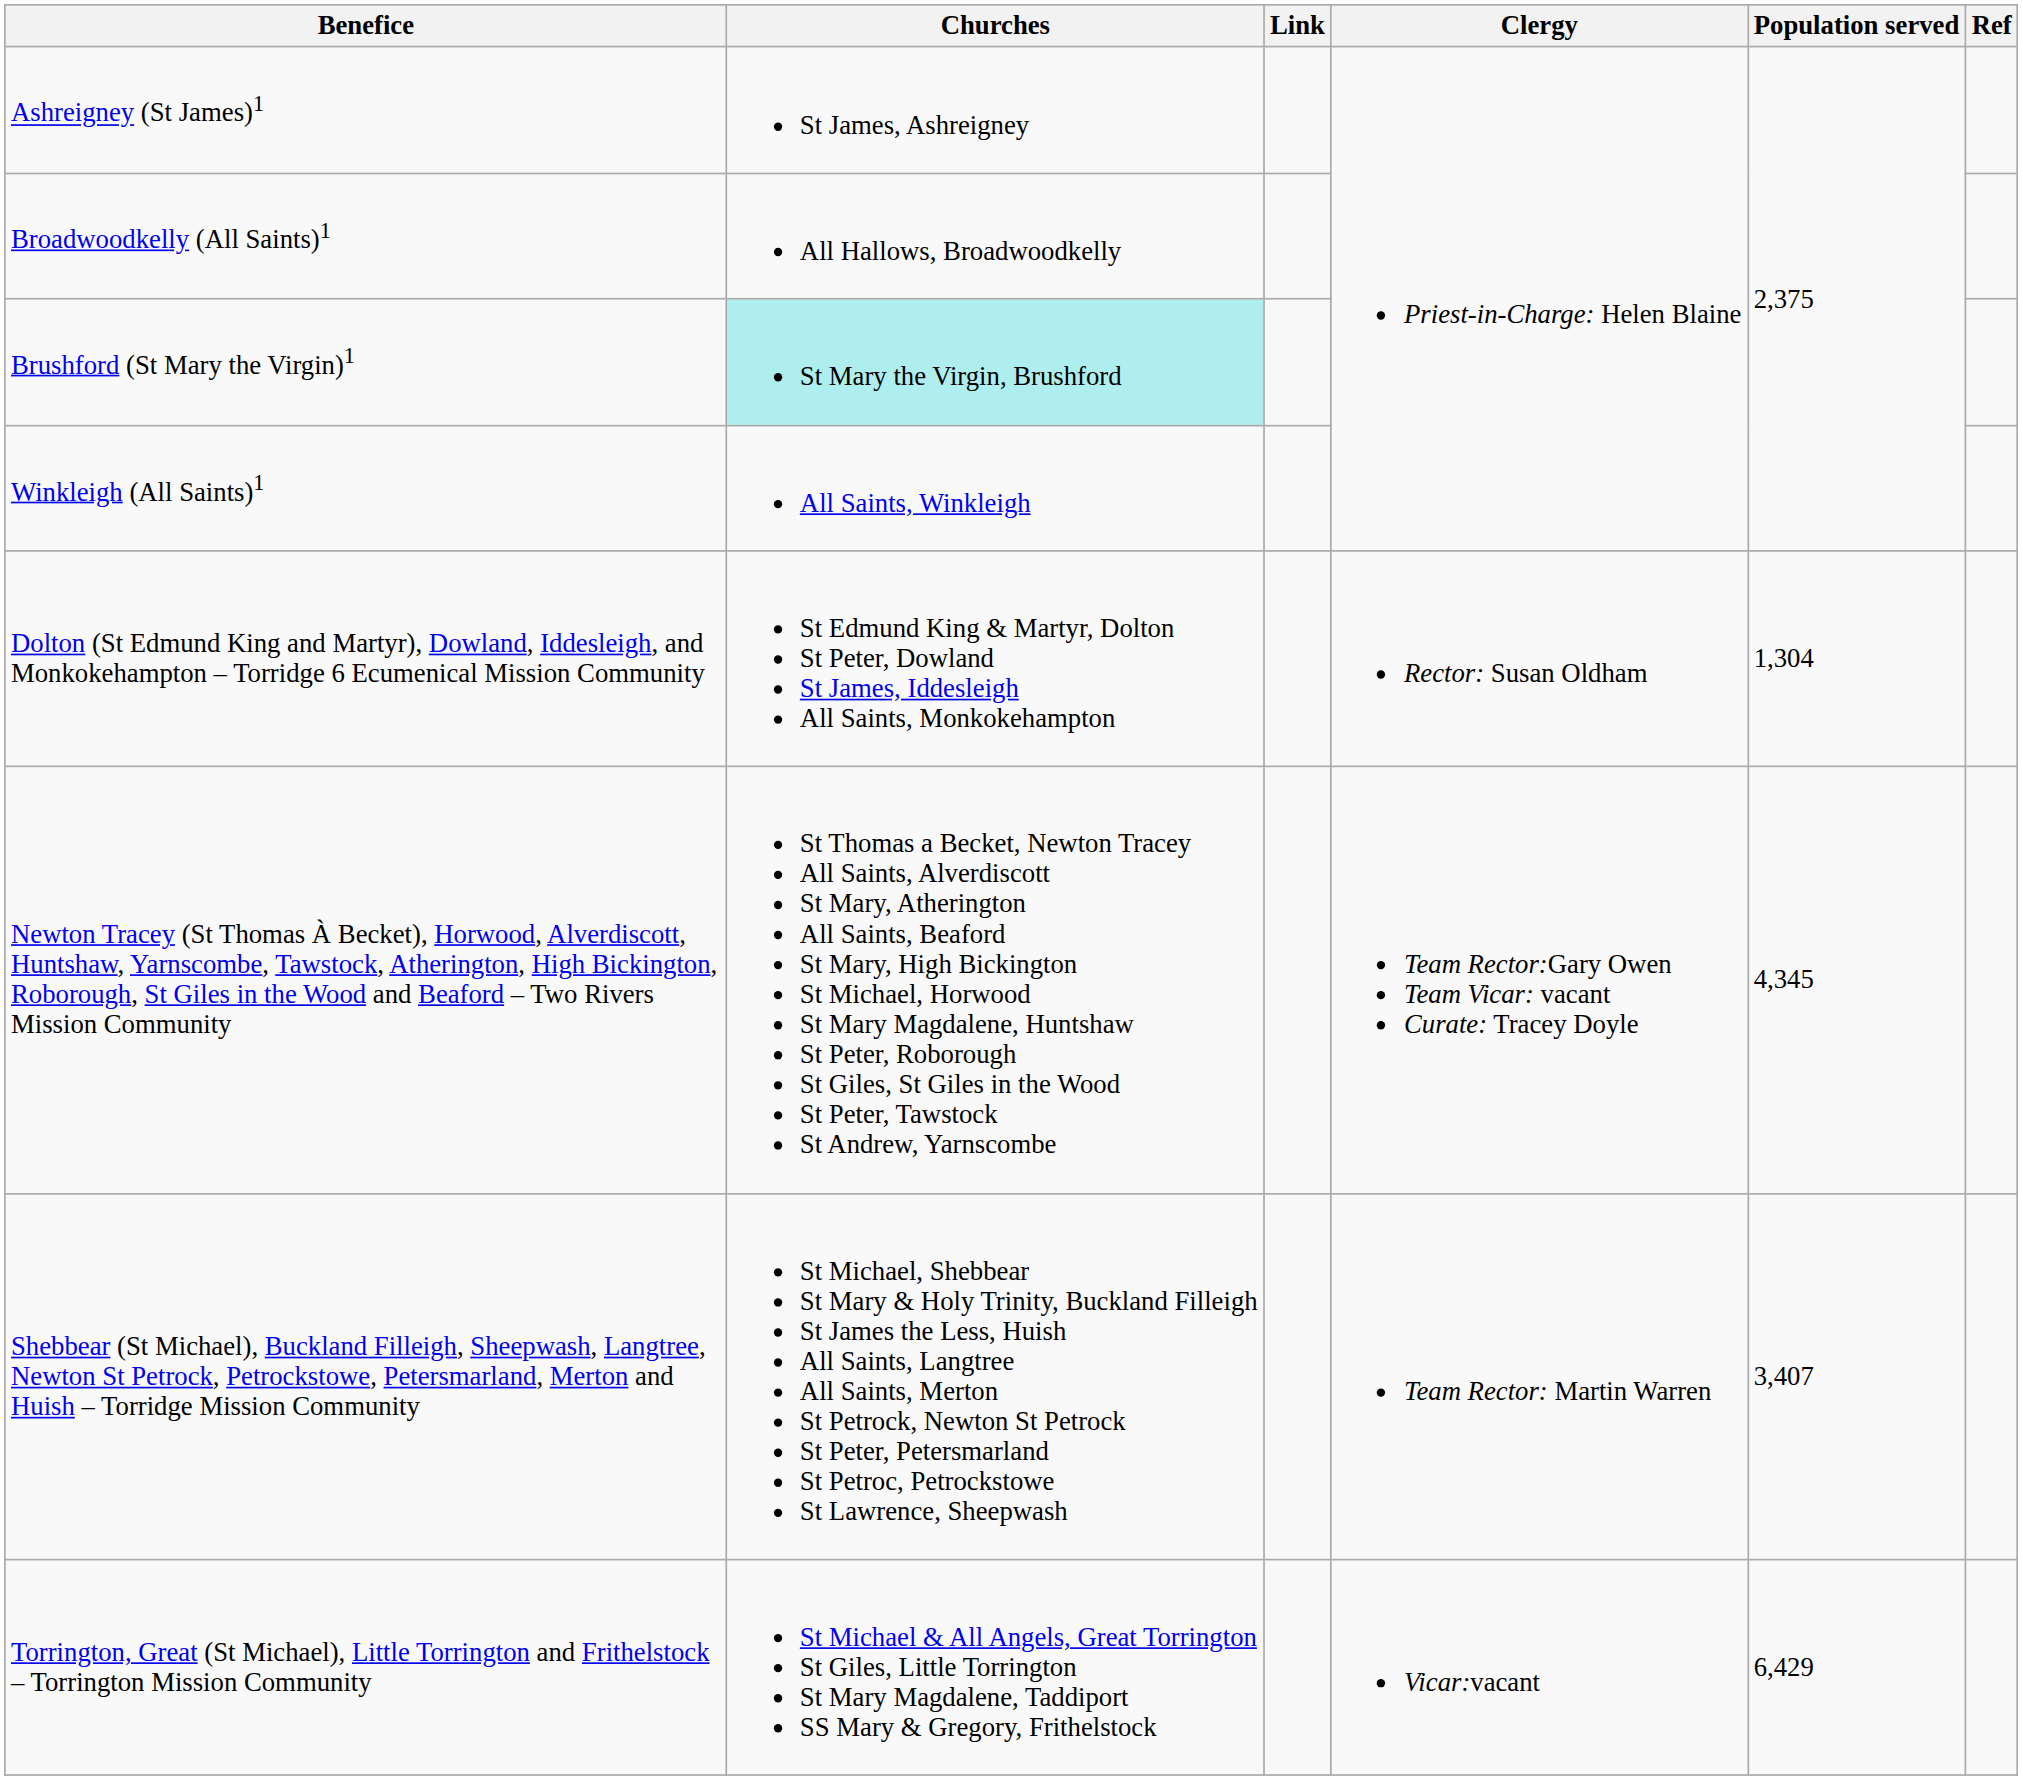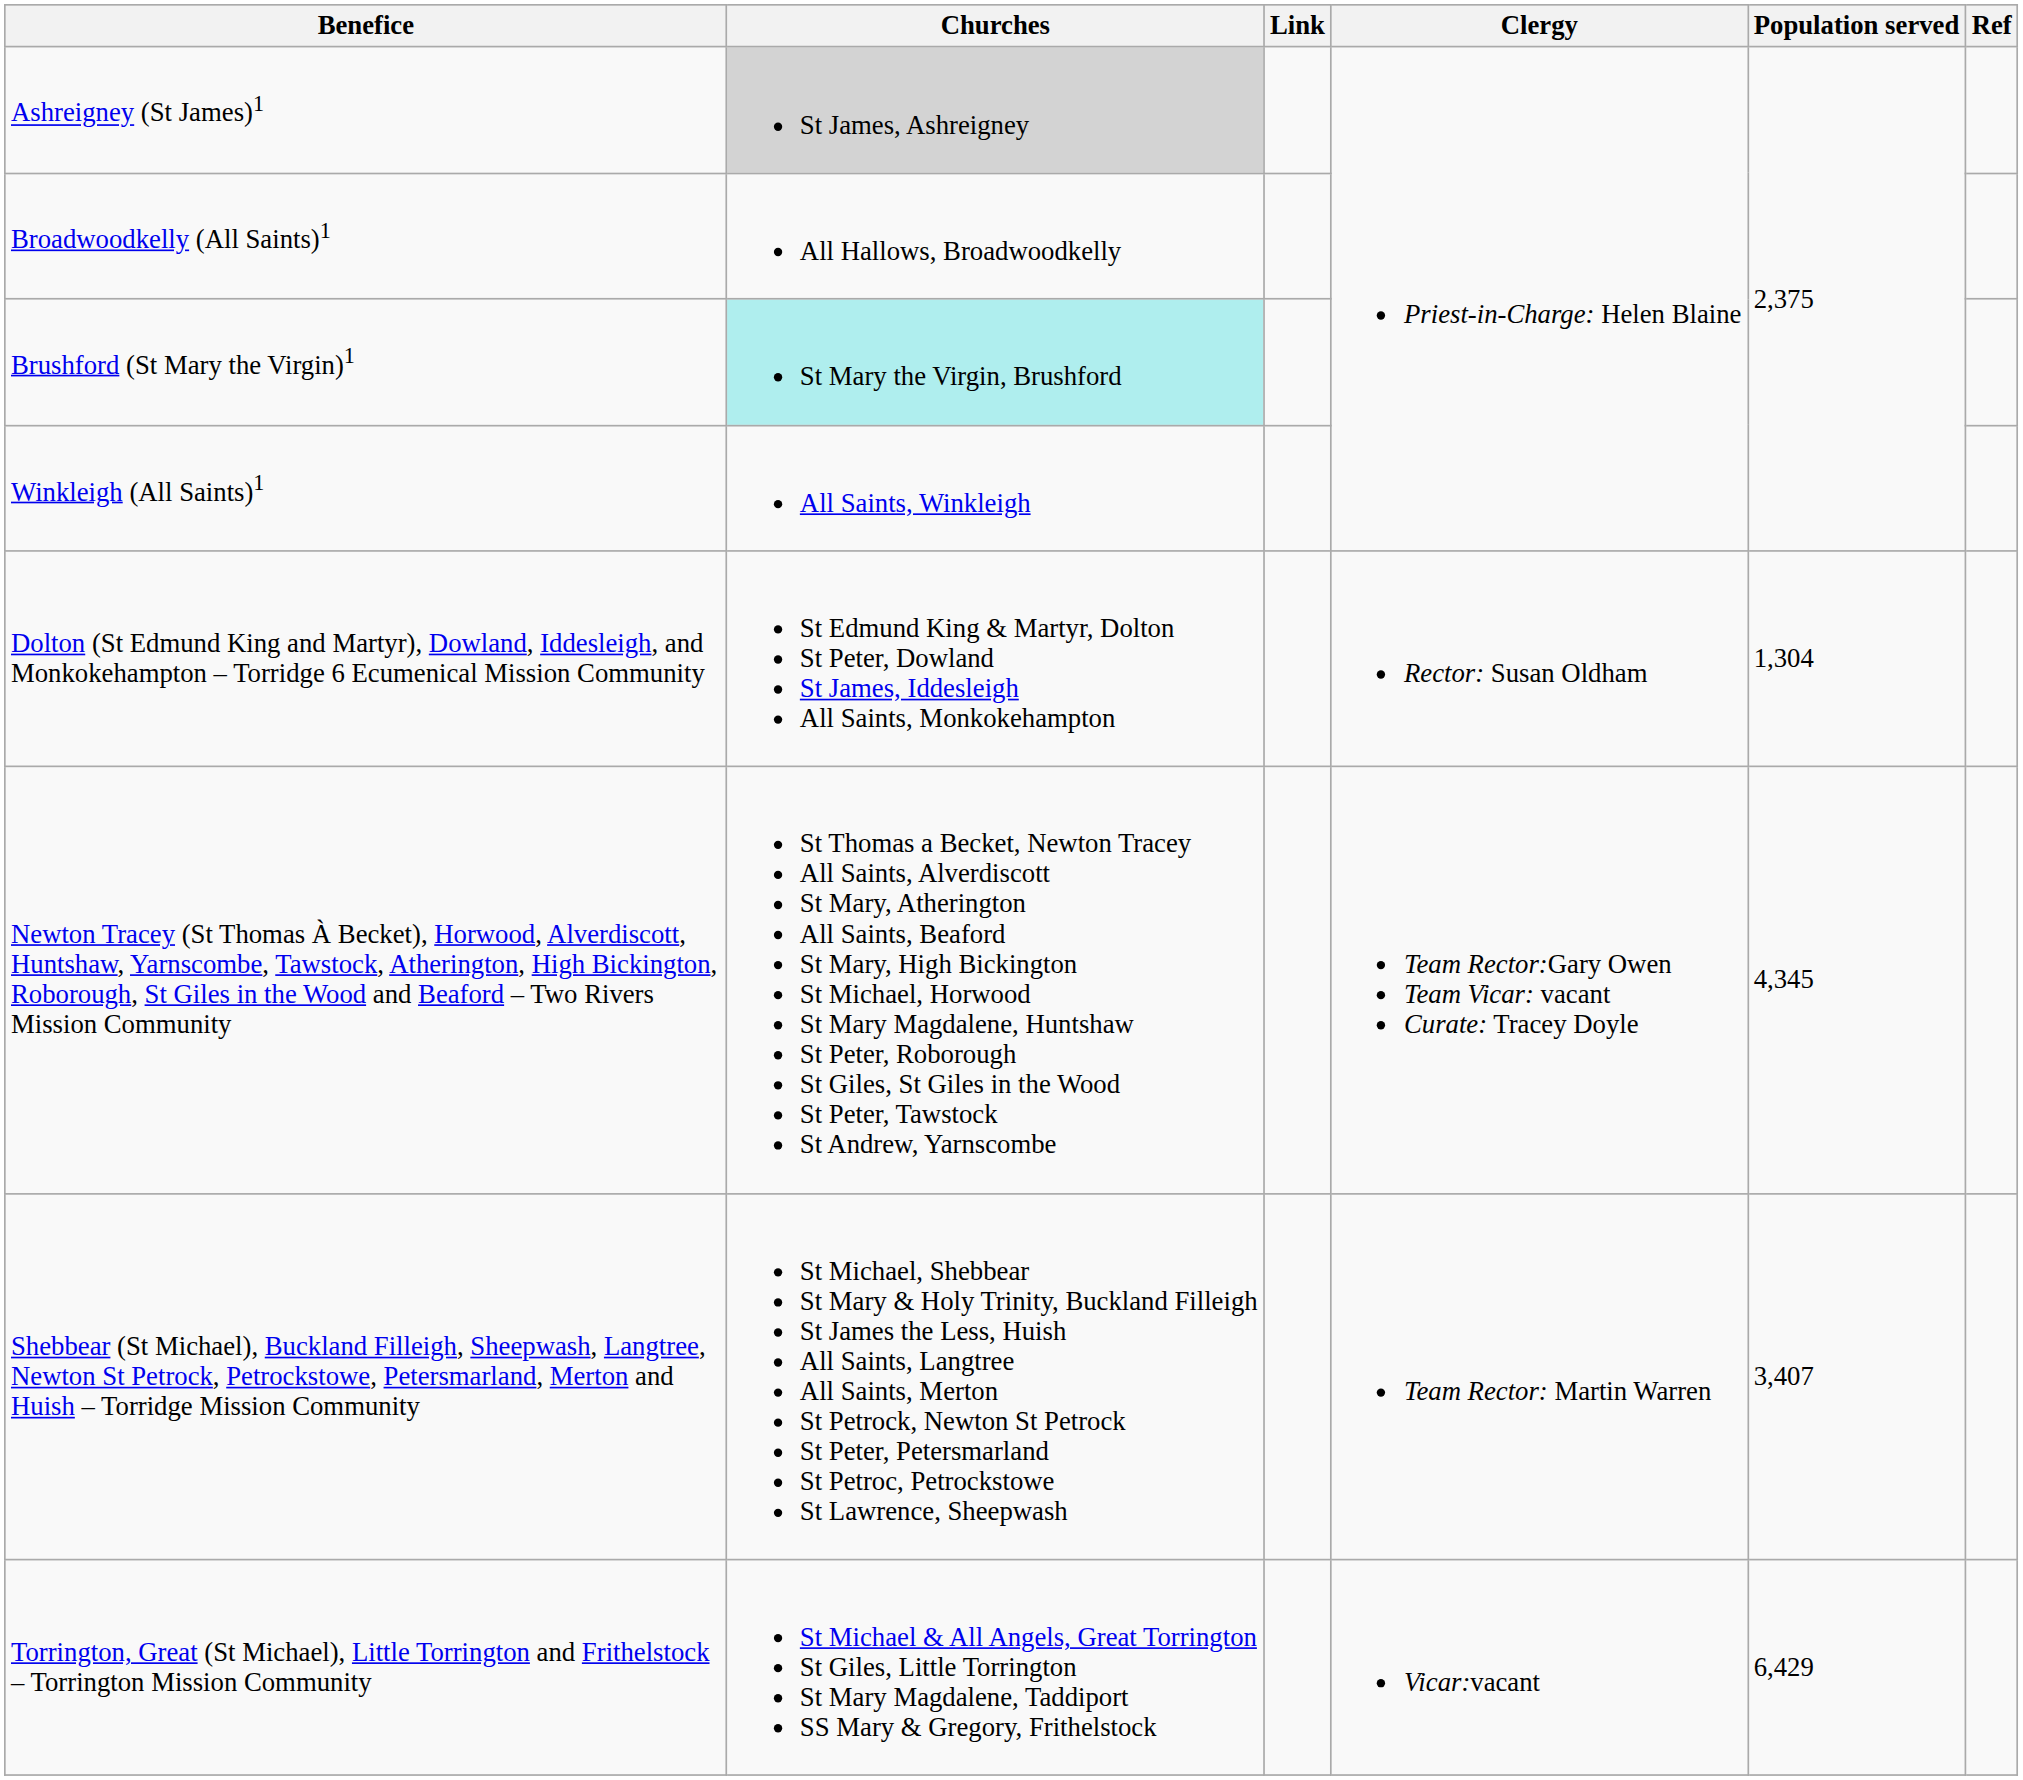Ashreigney (St James)1 | Churches: no background -> lightgrey background
